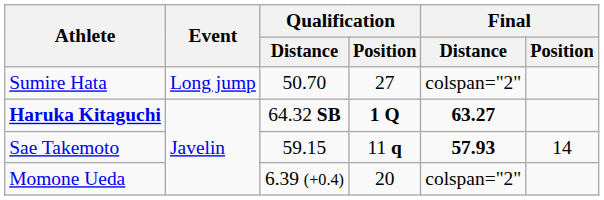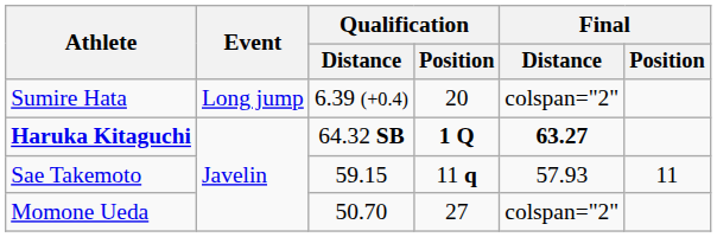Sumire Hata | Qualification / Distance: 50.70 -> 6.39 (+0.4)
Sumire Hata | Qualification / Position: 27 -> 20
Sae Takemoto | Final / Distance: bold -> normal
Sae Takemoto | Final / Position: 14 -> 11
Momone Ueda | Qualification / Distance: 6.39 (+0.4) -> 50.70
Momone Ueda | Qualification / Position: 20 -> 27
